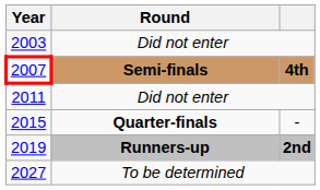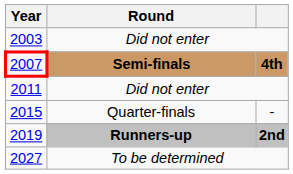2015 | Round: bold -> normal
